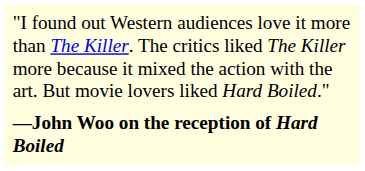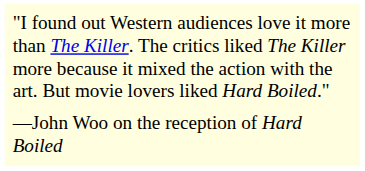row 2 | column 1: bold -> normal
